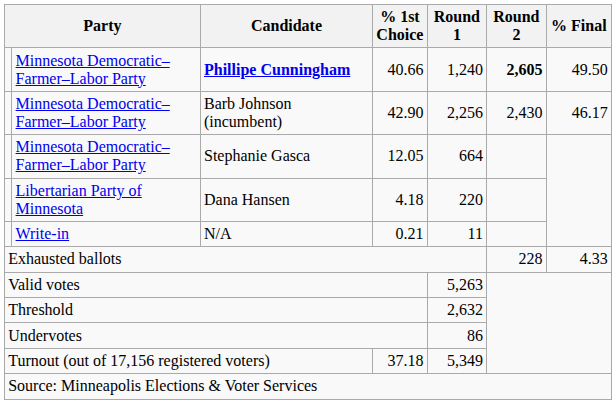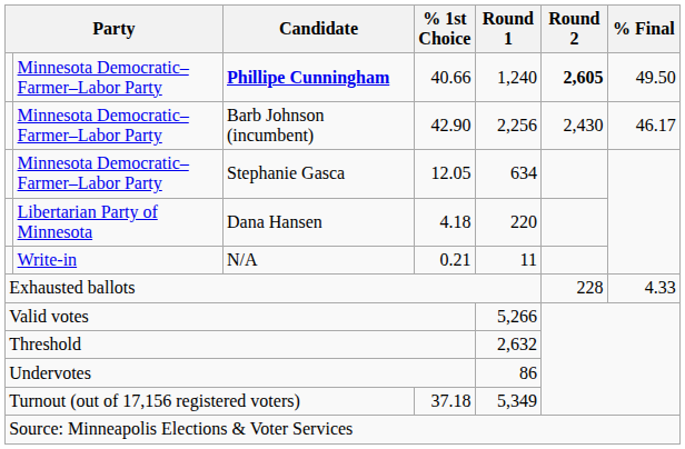Stephanie Gasca | Round 1: 664 -> 634
Valid votes | Round 1: 5,263 -> 5,266
